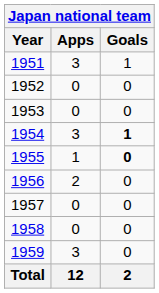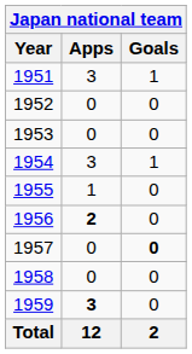1954 | Goals: bold -> normal
1955 | Goals: bold -> normal
1956 | Apps: normal -> bold
1957 | Goals: normal -> bold
1959 | Apps: normal -> bold
